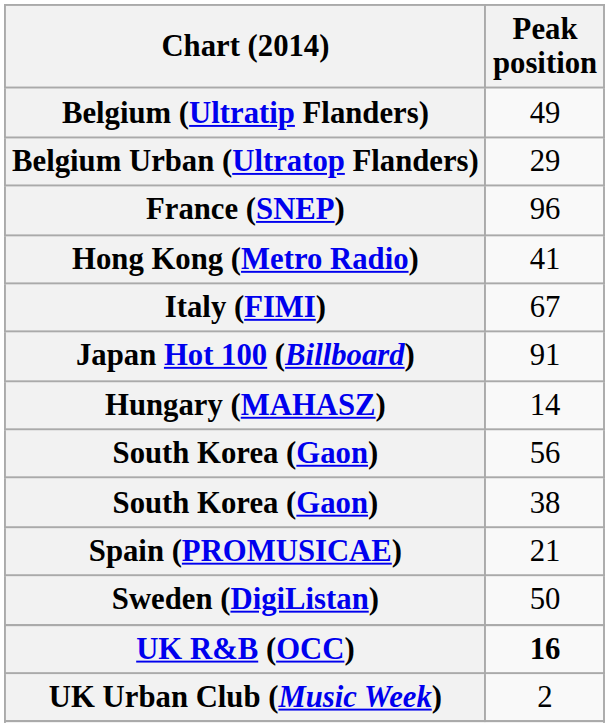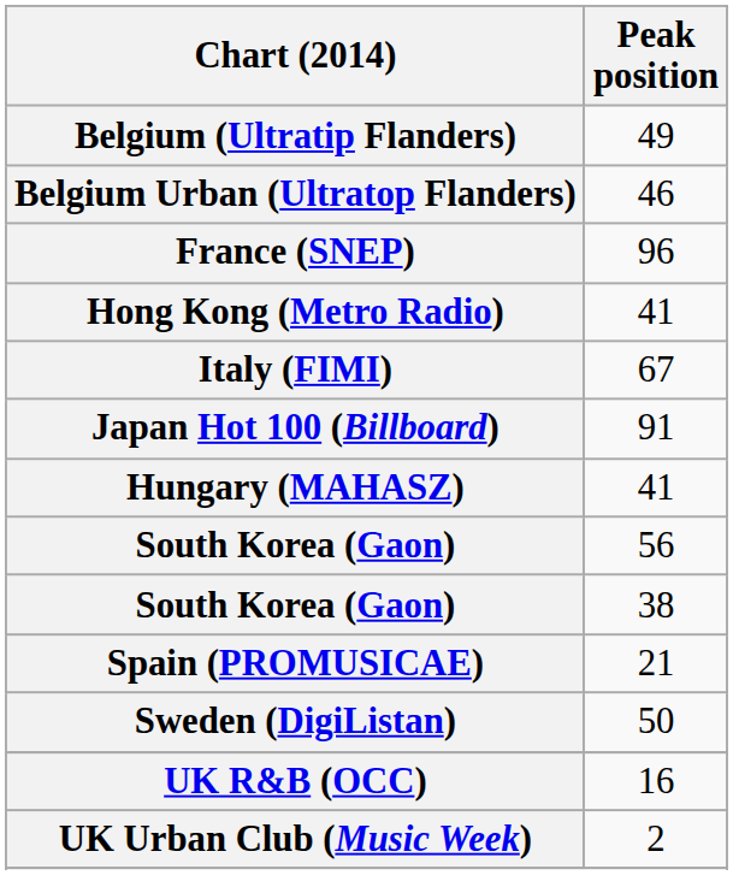row 3 | Peak position: 29 -> 46
row 8 | Peak position: 14 -> 41
row 13 | Peak position: bold -> normal
